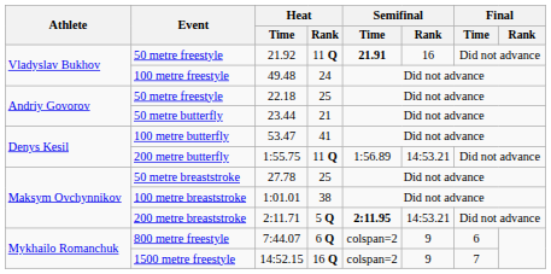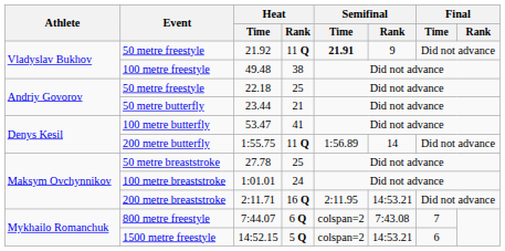50 metre freestyle / 21.92 | Semifinal / Rank: 16 -> 9
100 metre freestyle | Heat / Rank: 24 -> 38
200 metre butterfly | Semifinal / Rank: 14:53.21 -> 14
100 metre breaststroke | Heat / Rank: 38 -> 24
200 metre breaststroke | Heat / Rank: 5 Q -> 16 Q
200 metre breaststroke | Semifinal / Time: bold -> normal
800 metre freestyle | Semifinal / Rank: 9 -> 7:43.08
800 metre freestyle | Final / Time: 6 -> 7
1500 metre freestyle | Heat / Rank: 16 Q -> 5 Q
1500 metre freestyle | Semifinal / Rank: 9 -> 14:53.21
1500 metre freestyle | Final / Time: 7 -> 6
